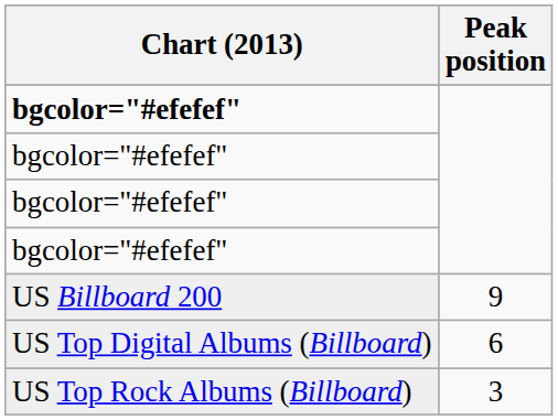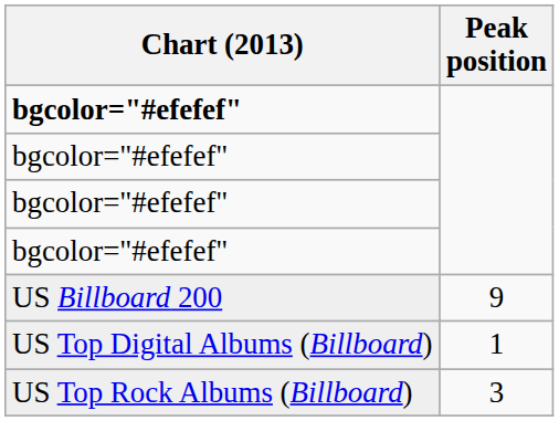row 7 | Peak position: 6 -> 1
